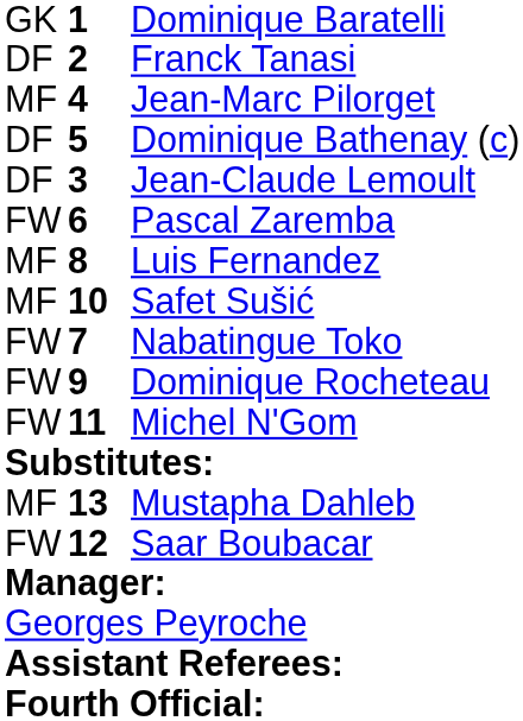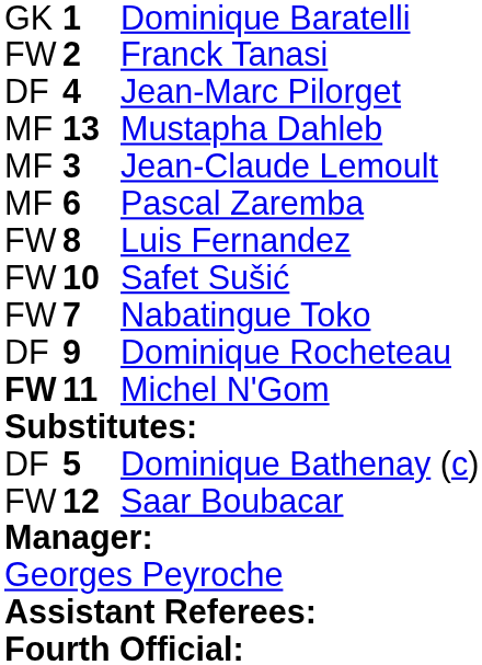Franck Tanasi | column 1: DF -> FW
Jean-Marc Pilorget | column 1: MF -> DF
rows swapped: Dominique Bathenay (c) <-> Mustapha Dahleb
Jean-Claude Lemoult | column 1: DF -> MF
Pascal Zaremba | column 1: FW -> MF
Luis Fernandez | column 1: MF -> FW
Safet Sušić | column 1: MF -> FW
Dominique Rocheteau | column 1: FW -> DF
Michel N'Gom | column 1: normal -> bold
